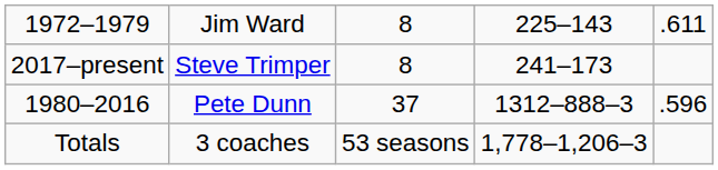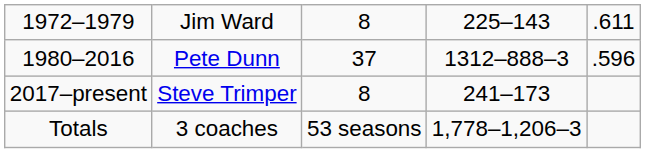rows swapped: 1980–2016 <-> 2017–present
